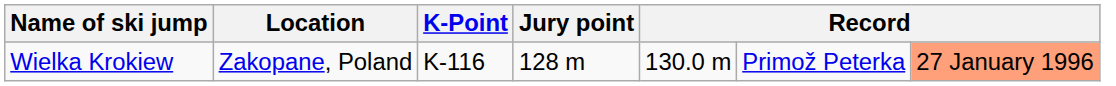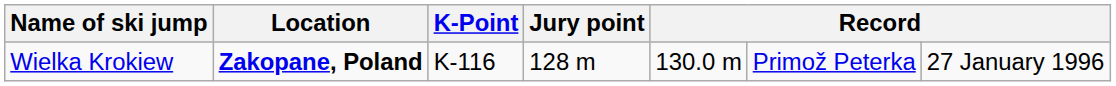Wielka Krokiew | Location: normal -> bold
Wielka Krokiew | column 7: lightsalmon background -> no background
